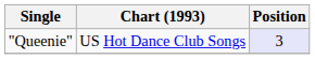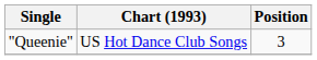"Queenie" | Position: lavender background -> no background
